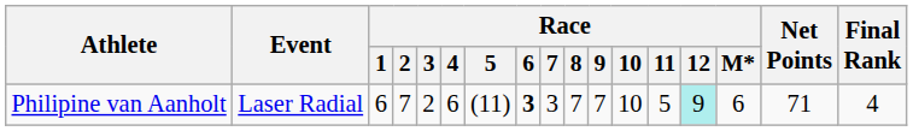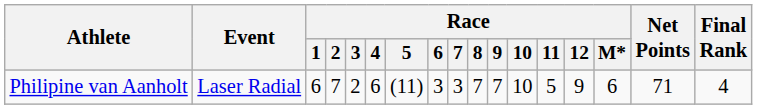Philipine van Aanholt | Race / 6: bold -> normal
Philipine van Aanholt | Race / 12: paleturquoise background -> no background
